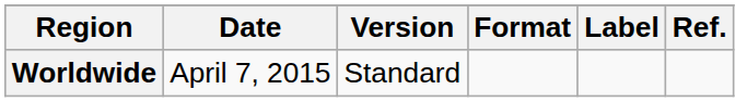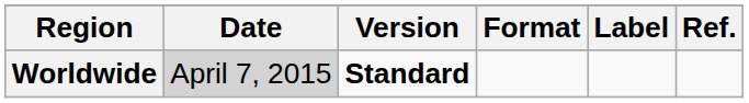Worldwide | Date: no background -> lightgrey background
Worldwide | Version: normal -> bold
